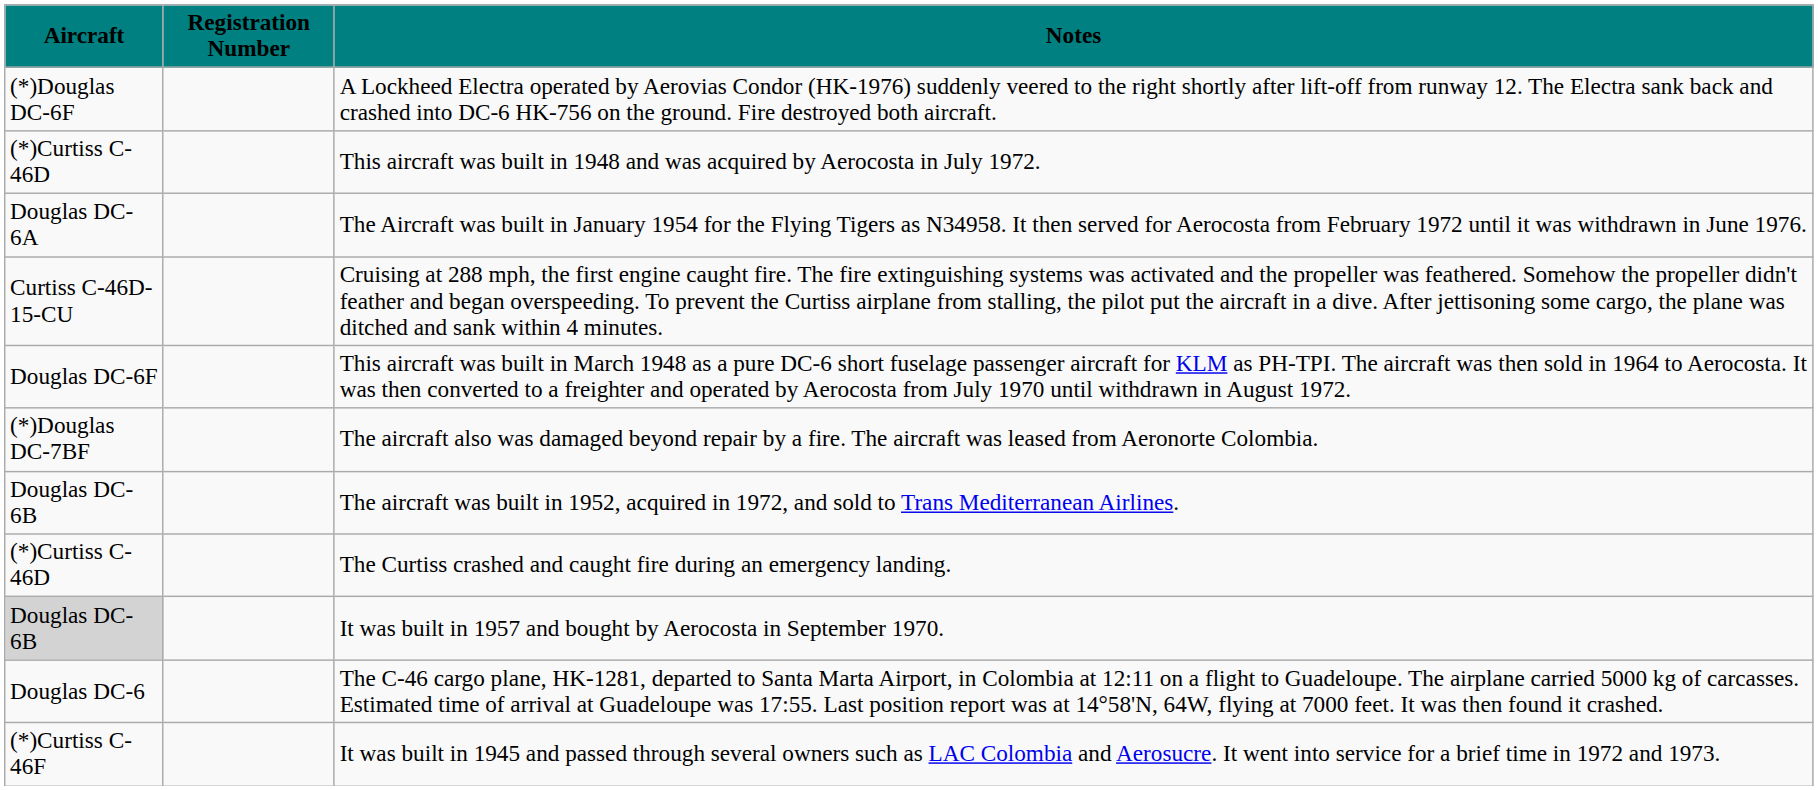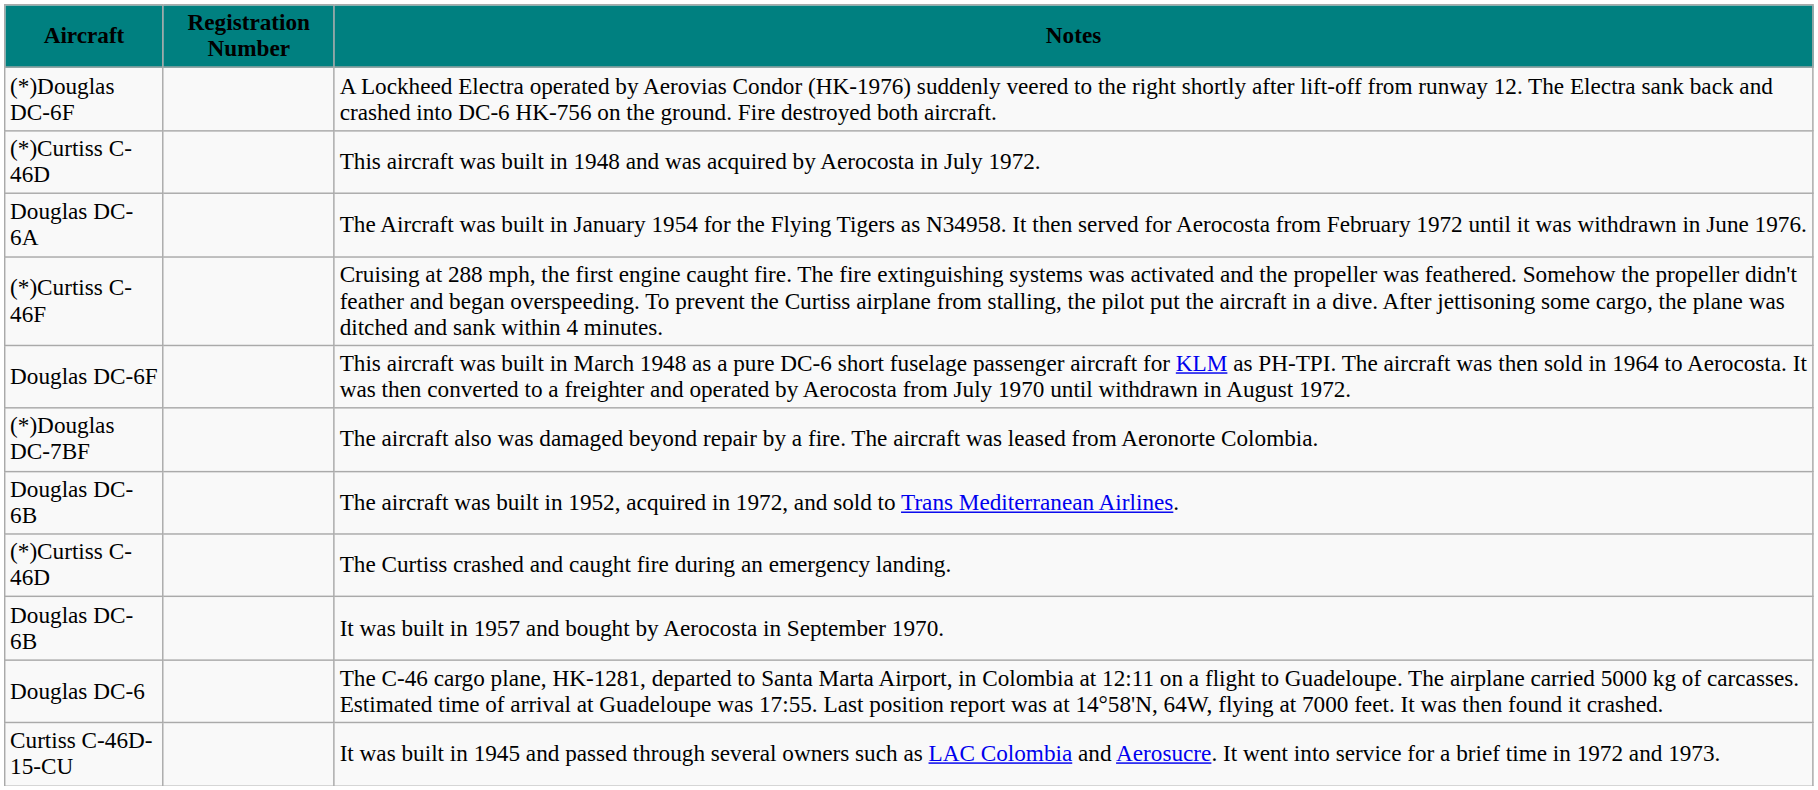row 5 | Aircraft: Curtiss C-46D-15-CU -> (*)Curtiss C-46F
row 10 | Aircraft: lightgrey background -> no background
row 12 | Aircraft: (*)Curtiss C-46F -> Curtiss C-46D-15-CU
